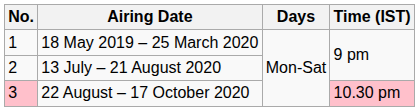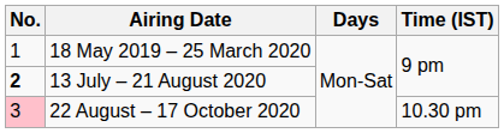13 July – 21 August 2020 | No.: normal -> bold
22 August – 17 October 2020 | Time (IST): pink background -> no background
